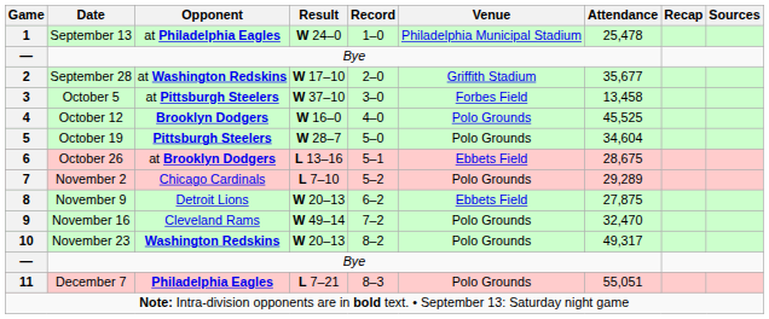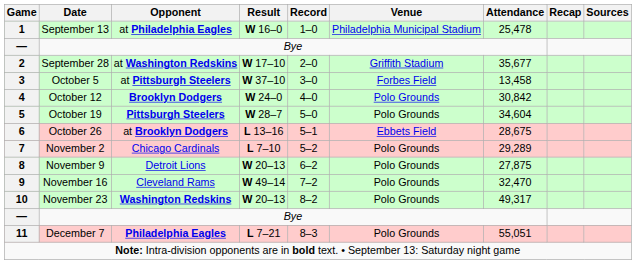1 | Result: W 24–0 -> W 16–0
4 | Result: W 16–0 -> W 24–0
4 | Attendance: 45,525 -> 30,842
8 | Venue: Ebbets Field -> Polo Grounds
